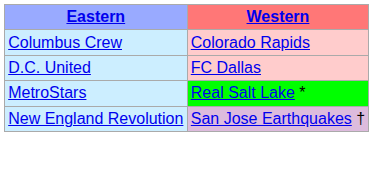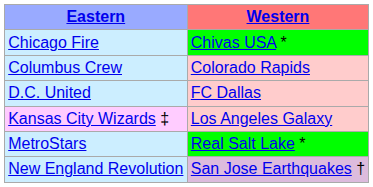+ row: Chicago Fire | Chivas USA *
+ row: Kansas City Wizards ‡ | Los Angeles Galaxy
